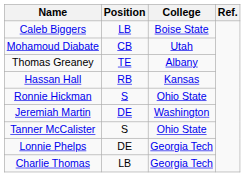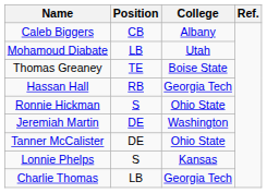Caleb Biggers | Position: LB -> CB
Caleb Biggers | College: Boise State -> Albany
Mohamoud Diabate | Position: CB -> LB
Thomas Greaney | College: Albany -> Boise State
Hassan Hall | College: Kansas -> Georgia Tech
Tanner McCalister | Position: S -> DE
Lonnie Phelps | Position: DE -> S
Lonnie Phelps | College: Georgia Tech -> Kansas
